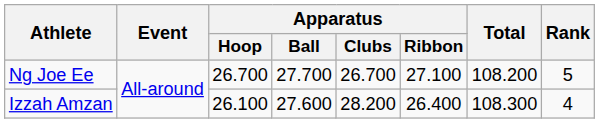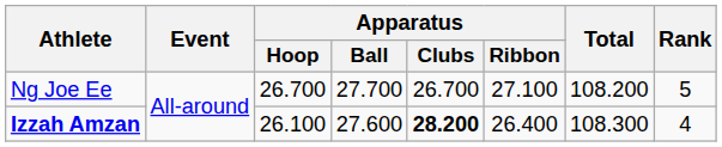row 4 | Athlete: normal -> bold
row 4 | Apparatus / Clubs: normal -> bold
